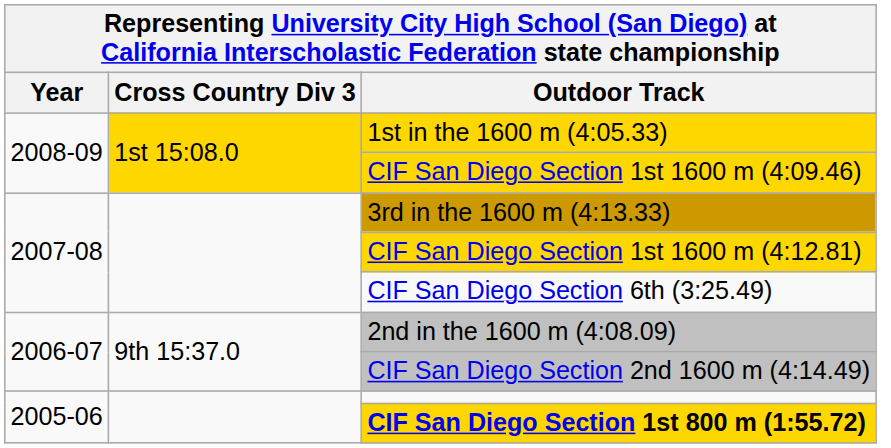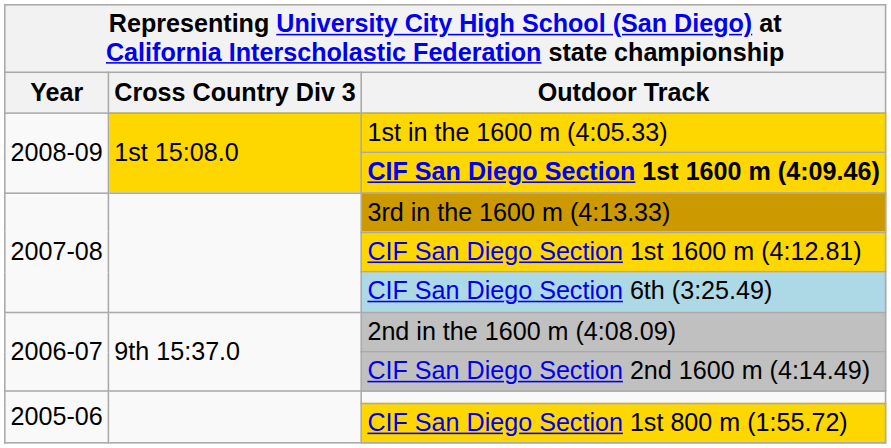CIF San Diego Section 1st 1600 m (4:09.46) | Outdoor Track: normal -> bold
CIF San Diego Section 6th (3:25.49) | Outdoor Track: no background -> lightblue background
CIF San Diego Section 1st 800 m (1:55.72) | Outdoor Track: bold -> normal
